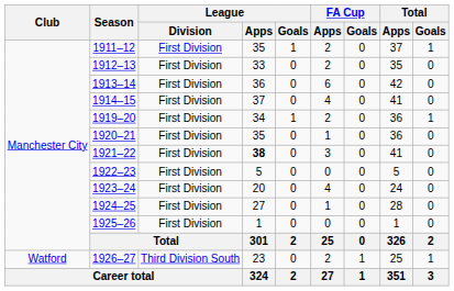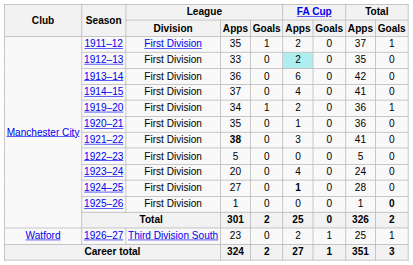1912–13 | FA Cup / Apps: no background -> paleturquoise background
1924–25 | FA Cup / Apps: normal -> bold
1925–26 | Total / Goals: normal -> bold
